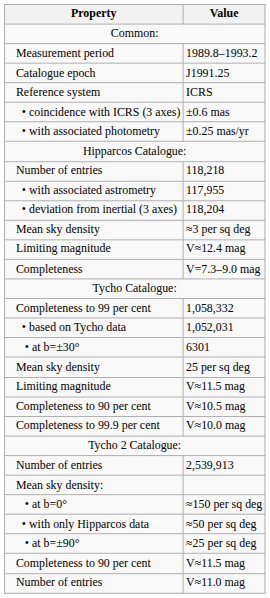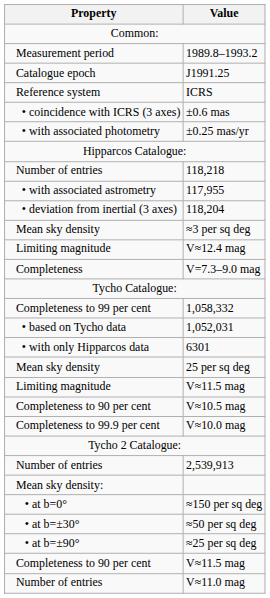row 18 | Property: • at b=±30° -> • with only Hipparcos data
row 27 | Property: • with only Hipparcos data -> • at b=±30°
